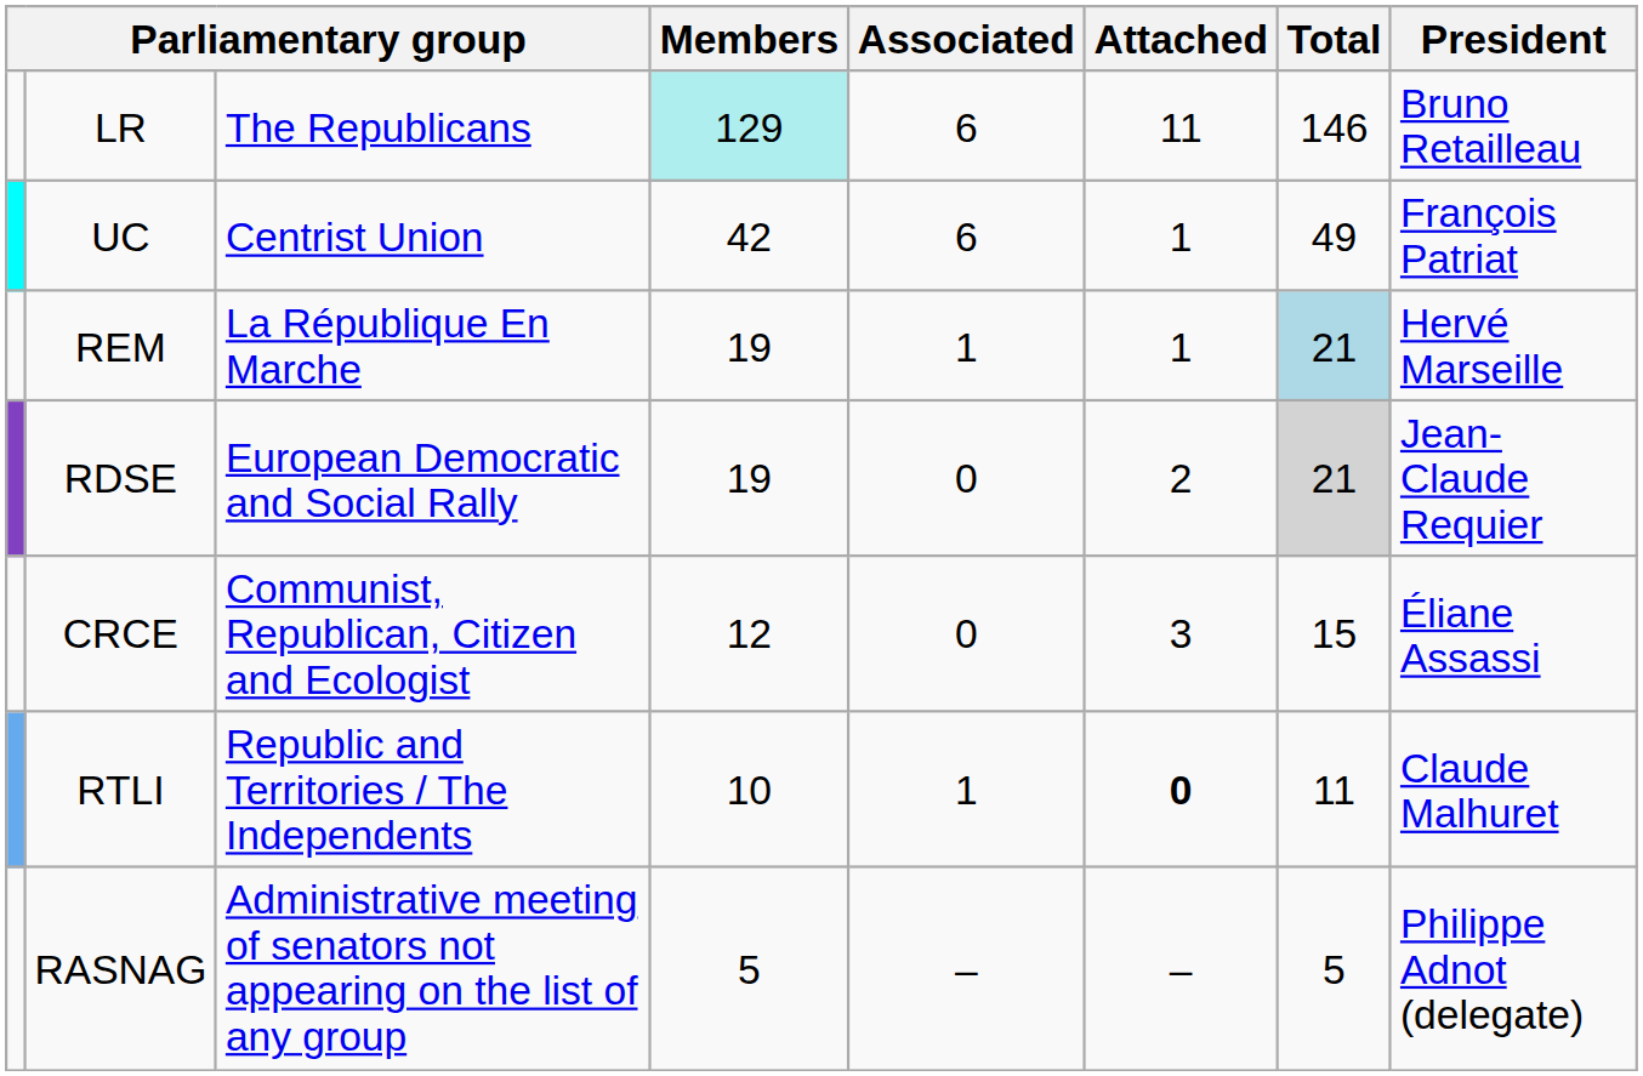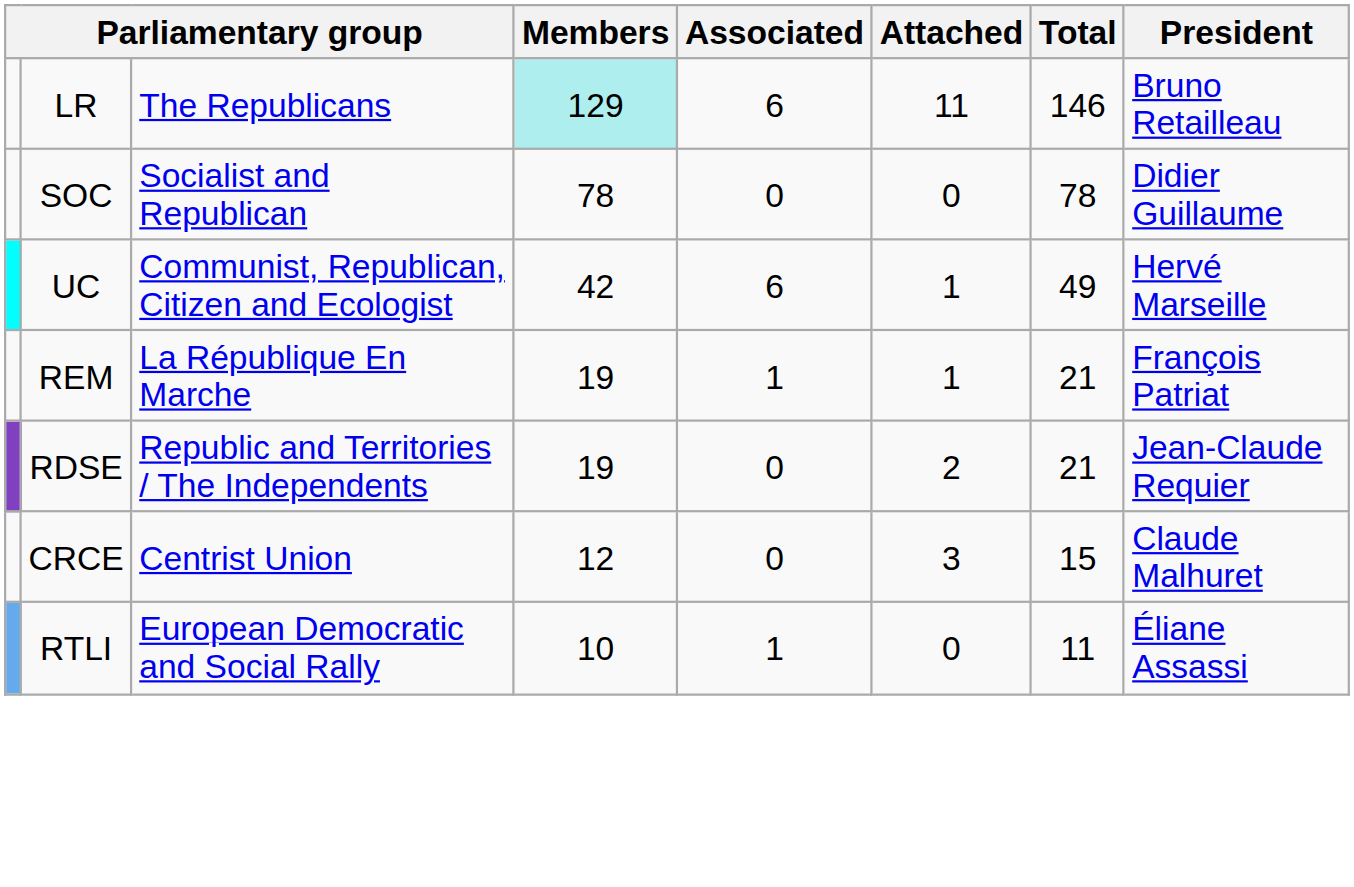+ row: SOC | Socialist and Republican | 78 | 0 | 0 | 78 | Didier Guillaume
UC | column 3: Centrist Union -> Communist, Republican, Citizen and Ecologist
UC | President: François Patriat -> Hervé Marseille
REM | Total: lightblue background -> no background
REM | President: Hervé Marseille -> François Patriat
RDSE | column 3: European Democratic and Social Rally -> Republic and Territories / The Independents
RDSE | Total: lightgrey background -> no background
CRCE | column 3: Communist, Republican, Citizen and Ecologist -> Centrist Union
CRCE | President: Éliane Assassi -> Claude Malhuret
RTLI | column 3: Republic and Territories / The Independents -> European Democratic and Social Rally
RTLI | Attached: bold -> normal
RTLI | President: Claude Malhuret -> Éliane Assassi
- row: RASNAG | Administrative meeting of senators not appearing on the list of any group | 5 | – | – | 5 | Philippe Adnot (delegate)
